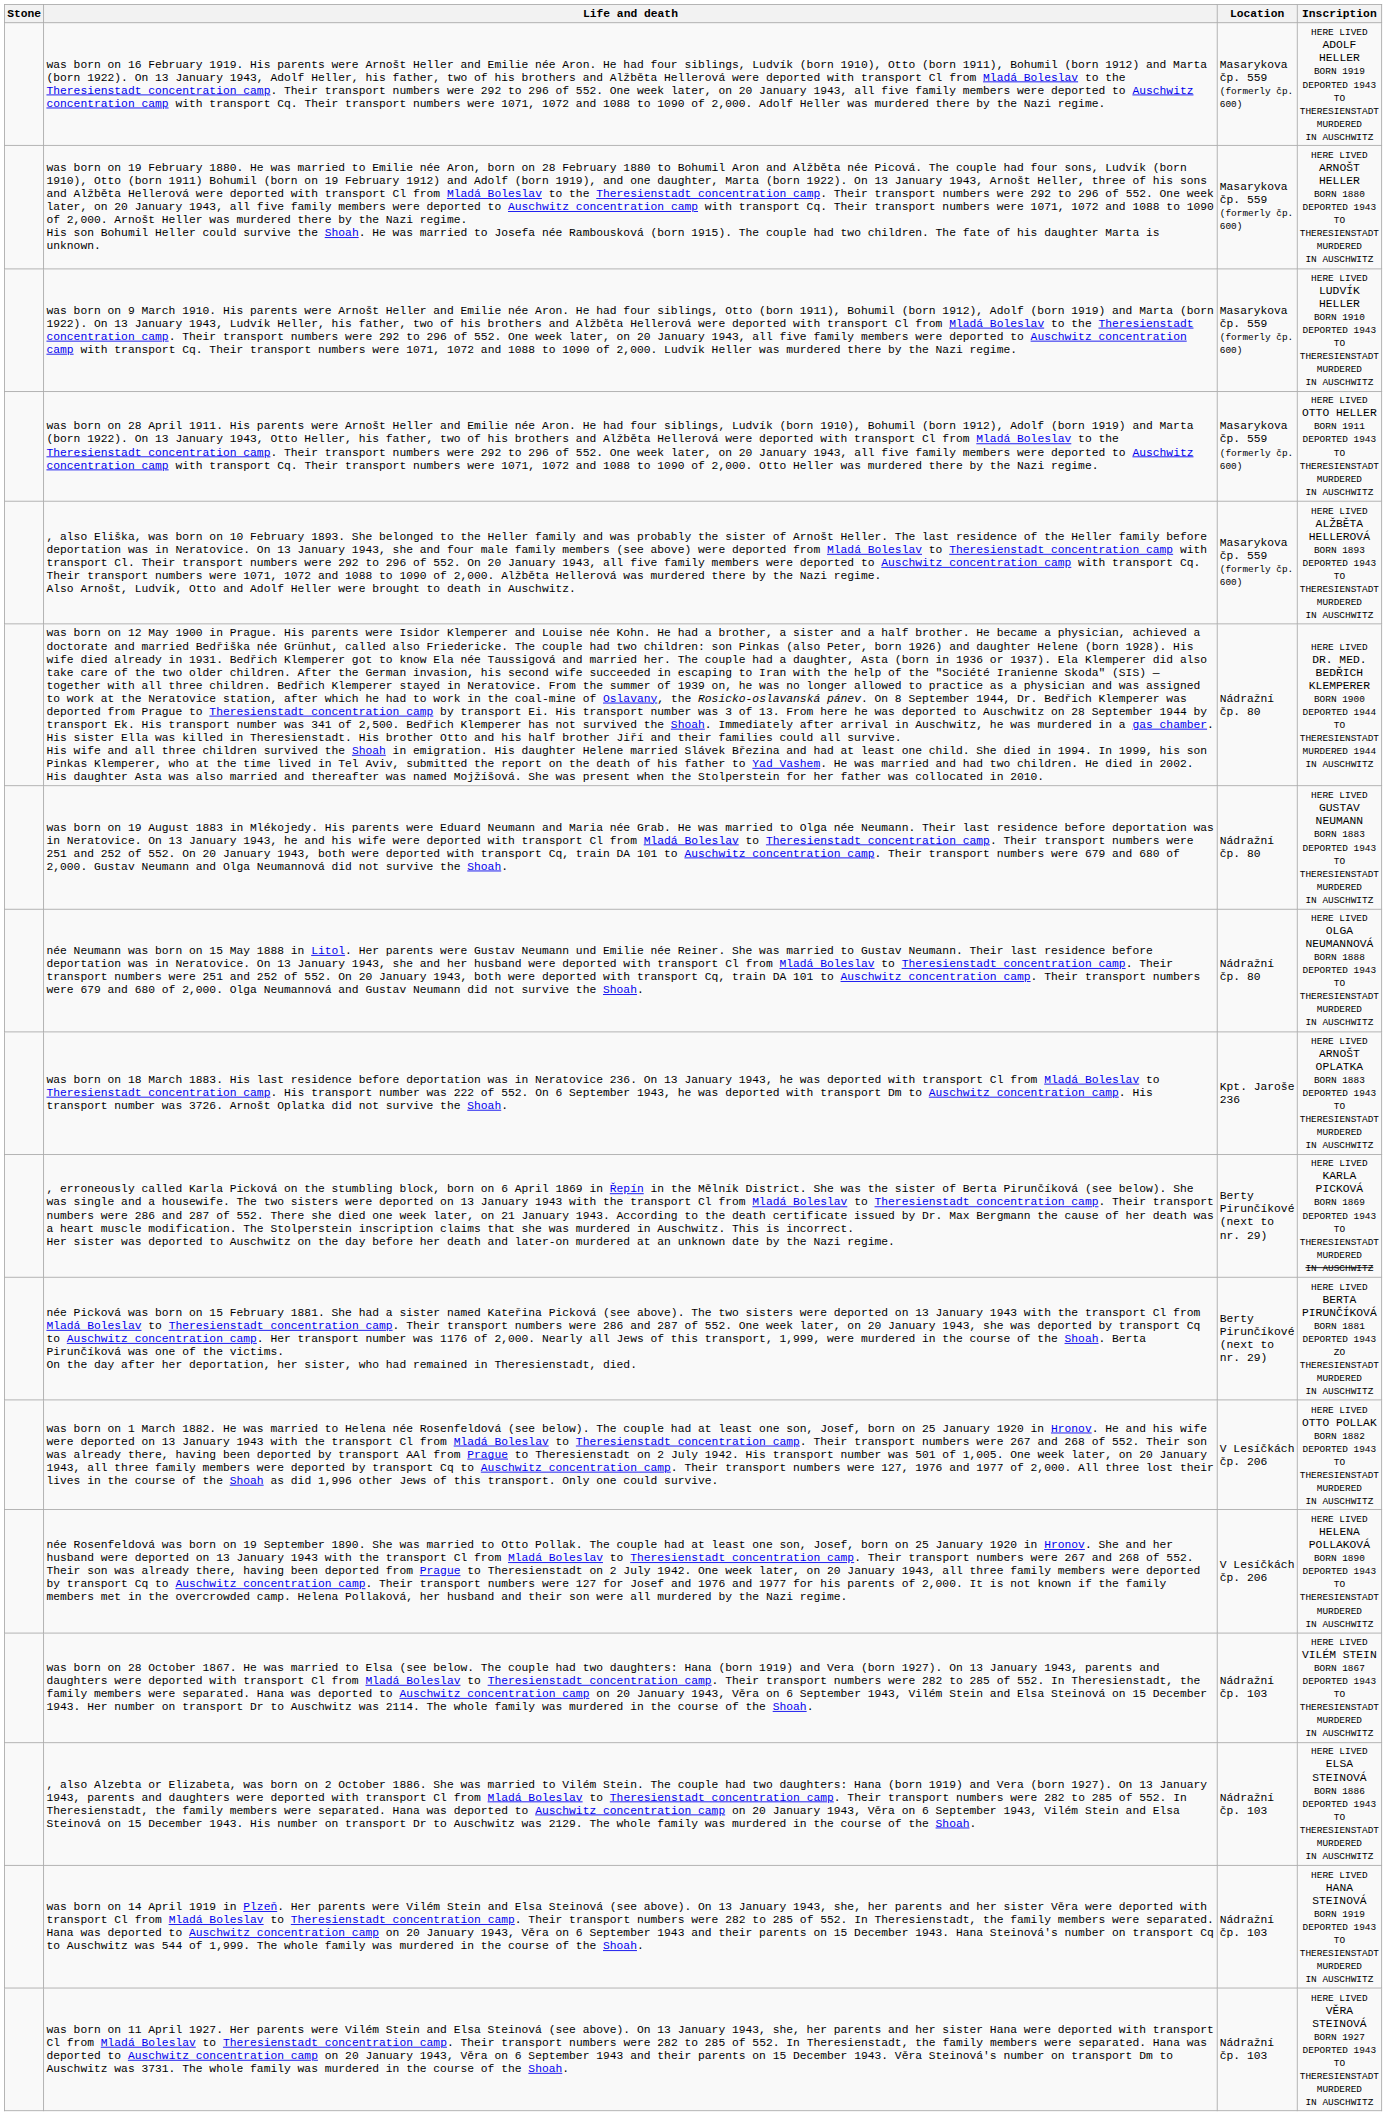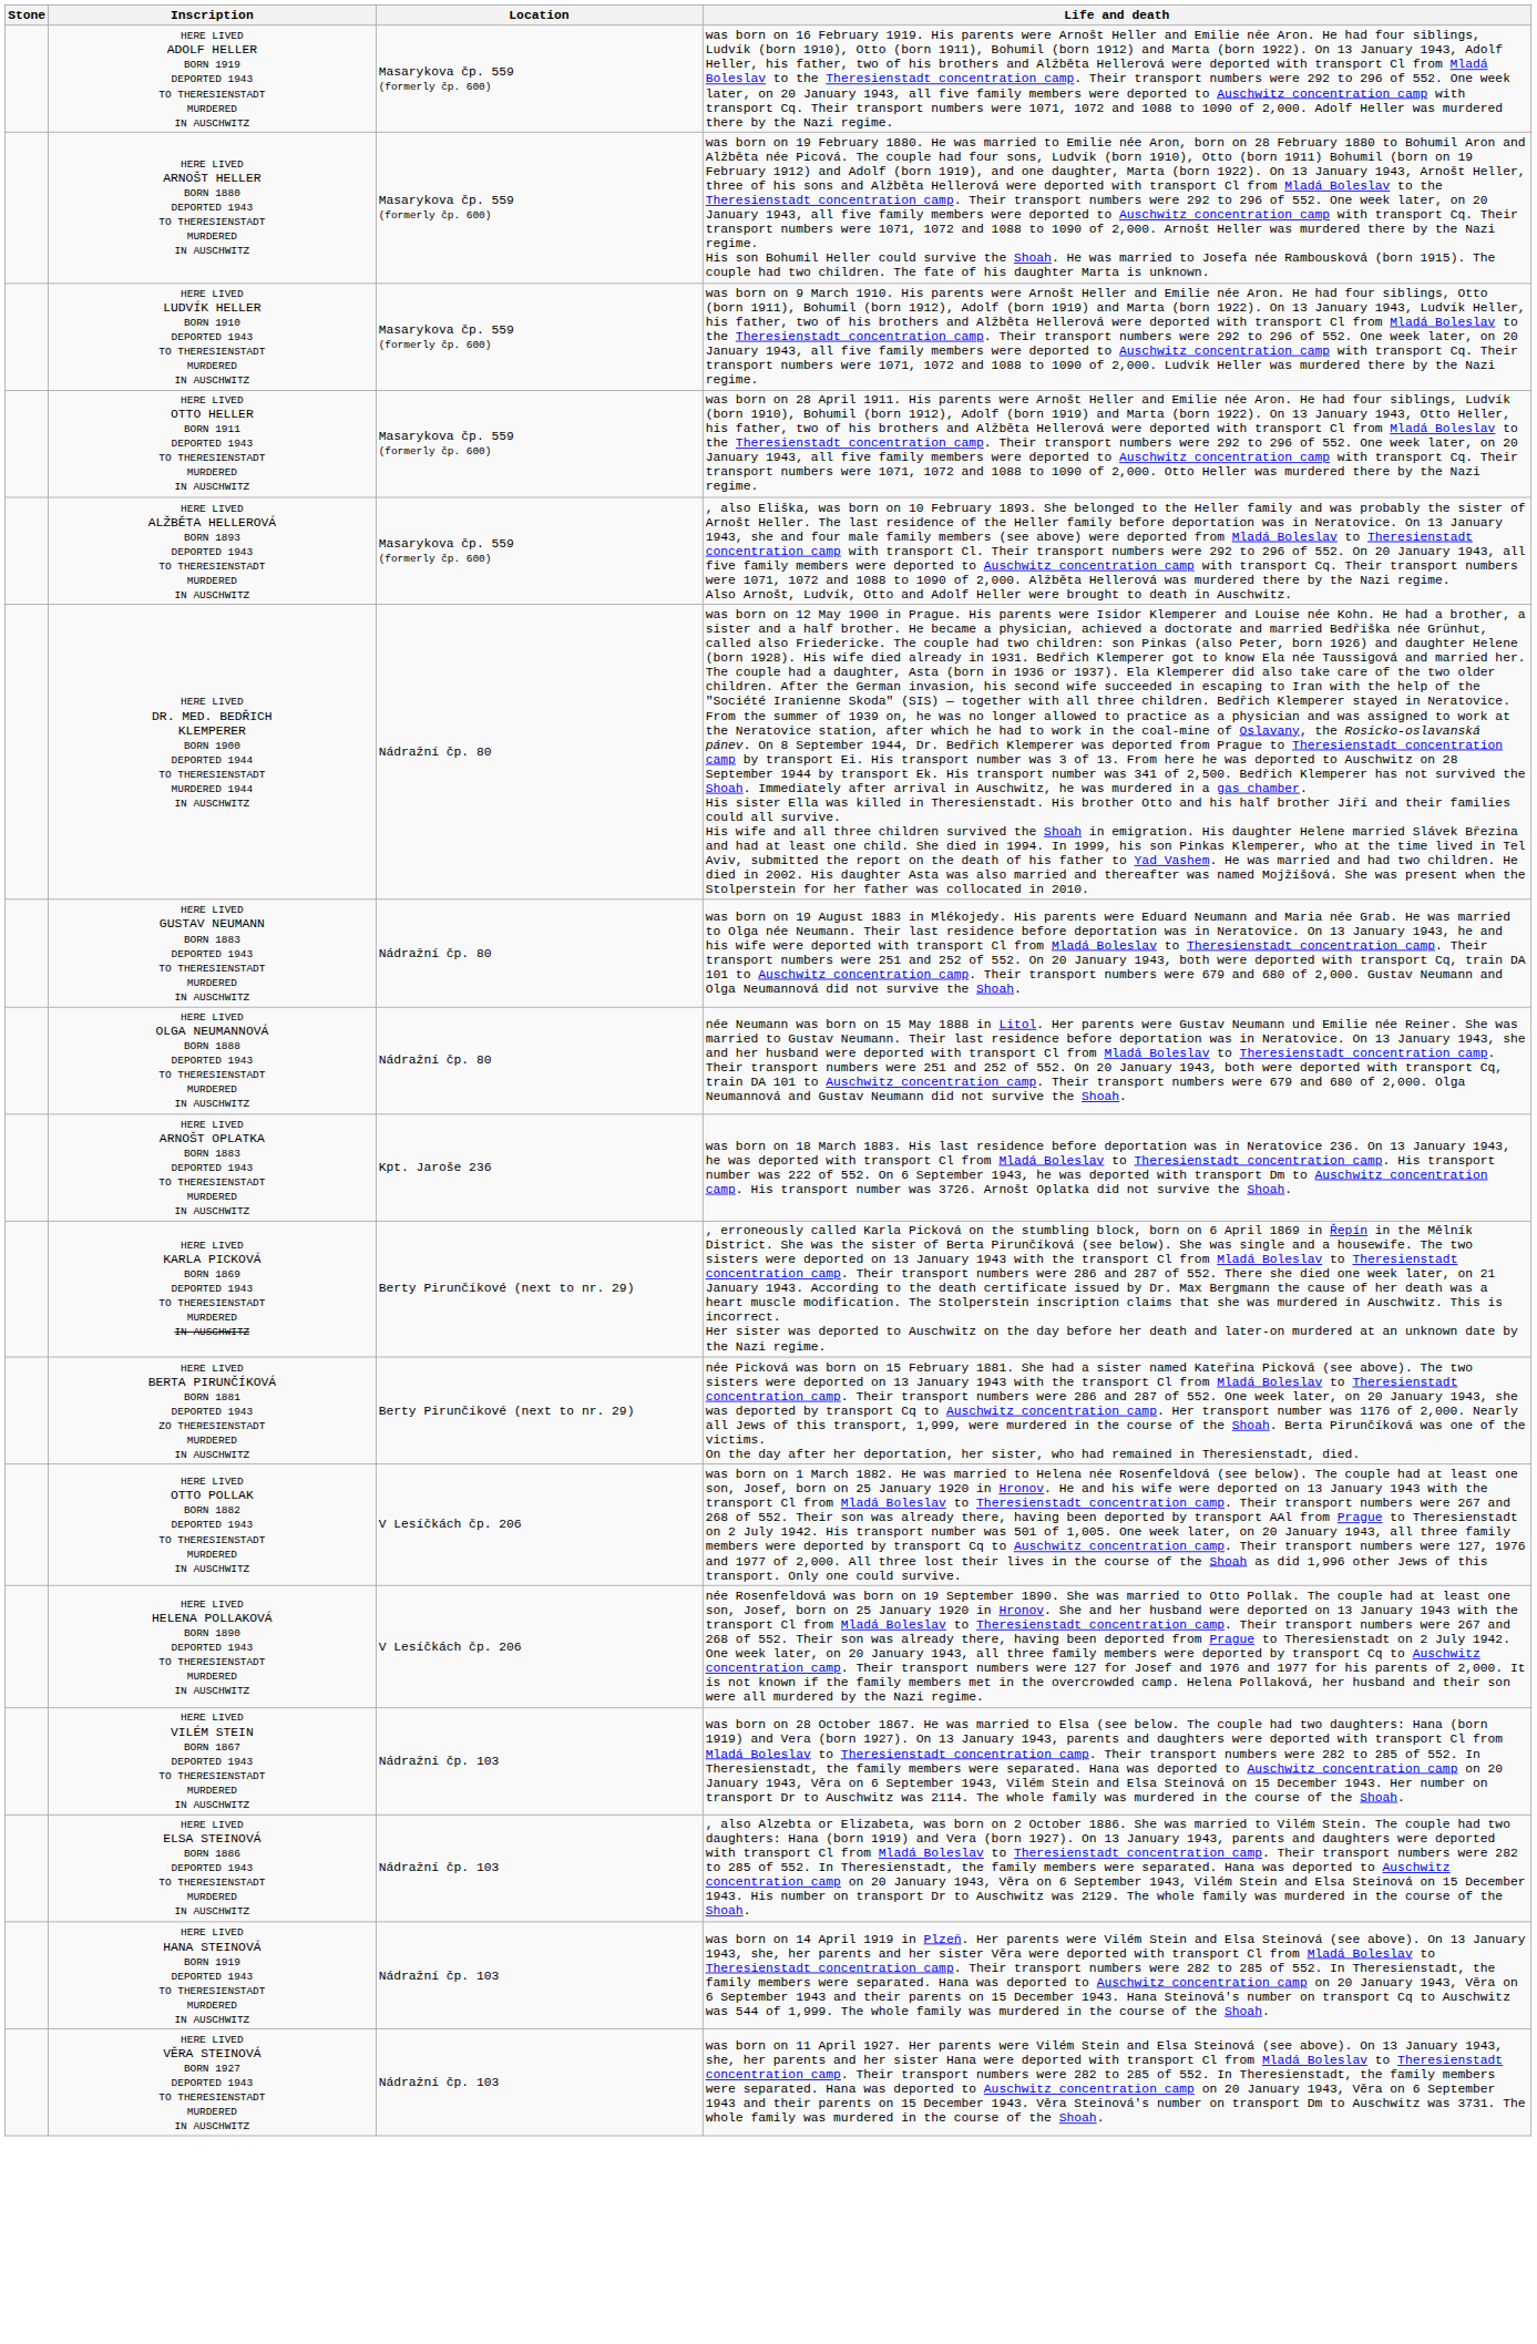columns swapped: Inscription <-> Life and death
